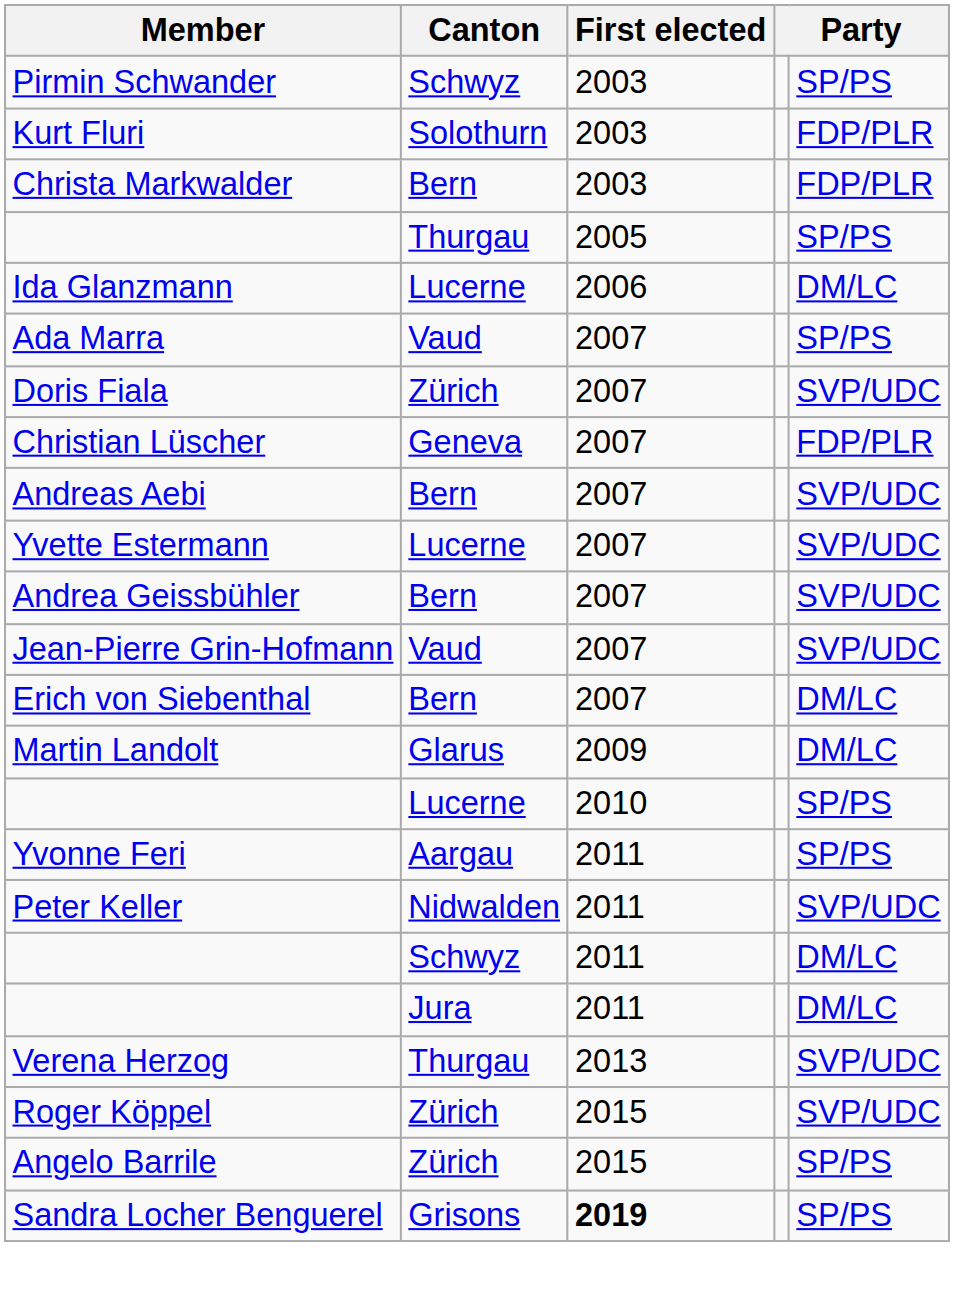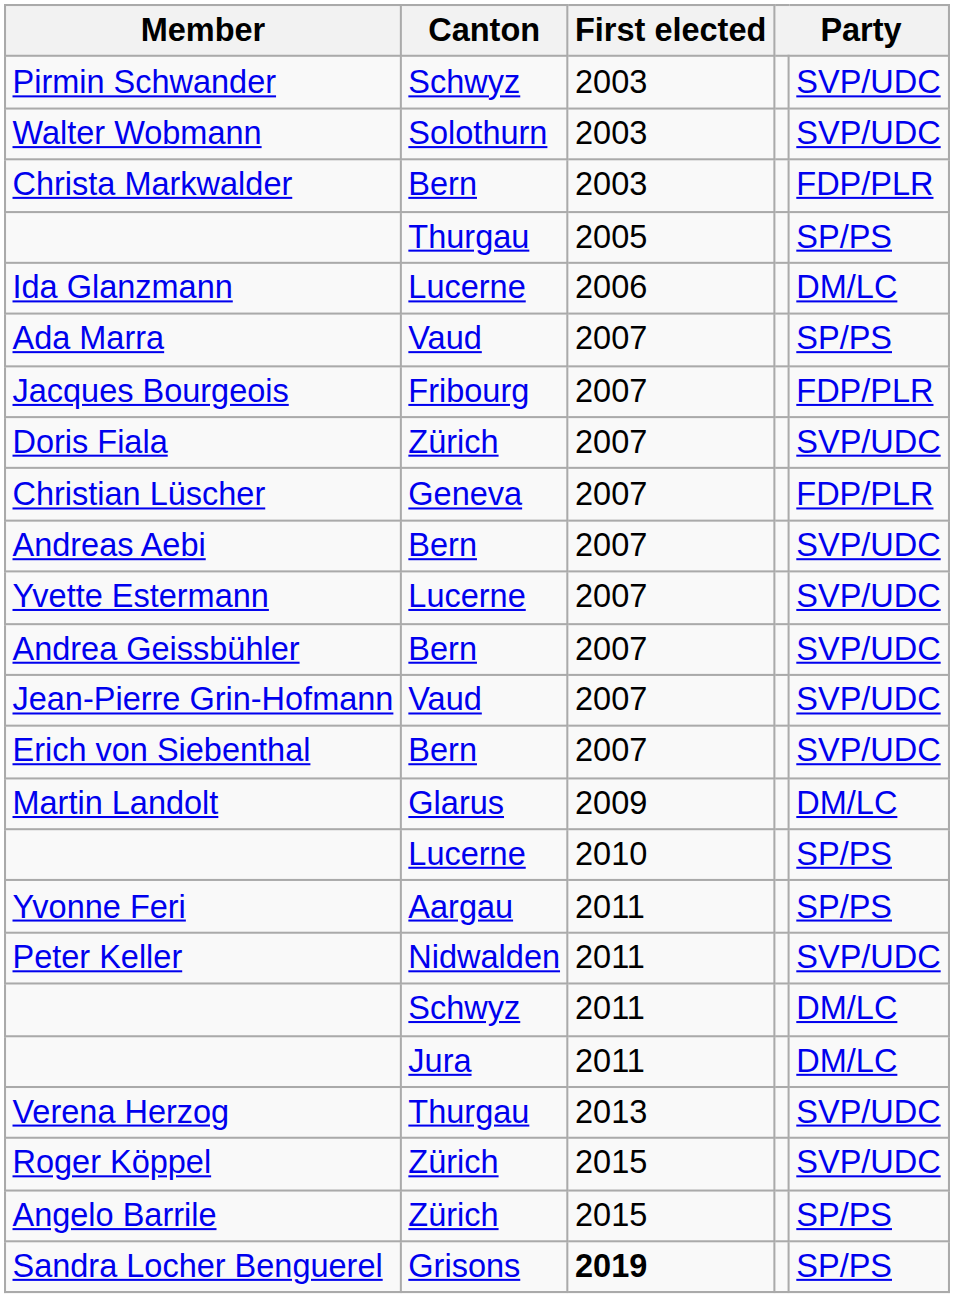Pirmin Schwander | column 5: SP/PS -> SVP/UDC
+ row: Walter Wobmann | Solothurn | 2003 | SVP/UDC
- row: Kurt Fluri | Solothurn | 2003 | FDP/PLR
+ row: Jacques Bourgeois | Fribourg | 2007 | FDP/PLR
Erich von Siebenthal | column 5: DM/LC -> SVP/UDC
